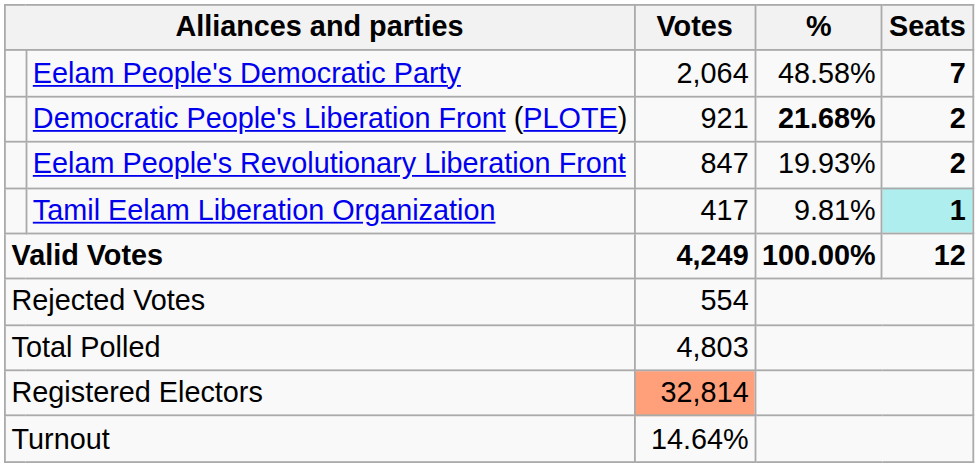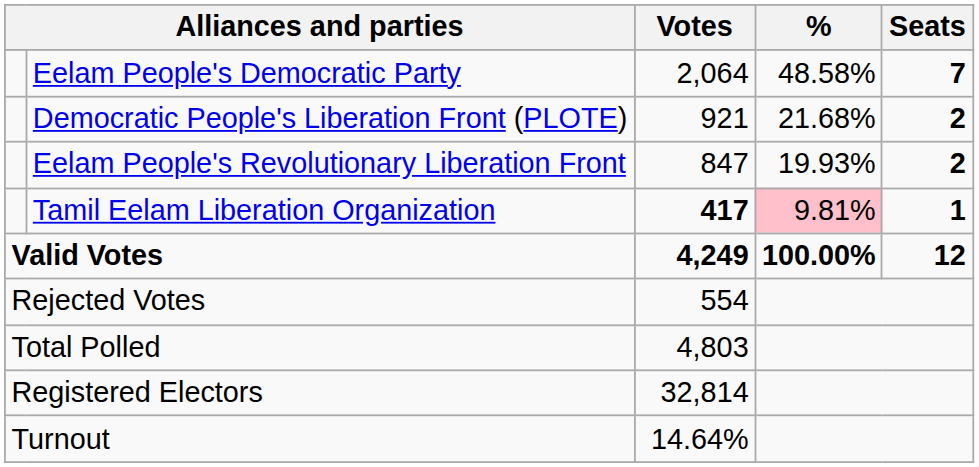Democratic People's Liberation Front (PLOTE) | %: bold -> normal
Tamil Eelam Liberation Organization | Votes: normal -> bold
Tamil Eelam Liberation Organization | %: no background -> pink background
Tamil Eelam Liberation Organization | Seats: paleturquoise background -> no background
Registered Electors | Votes: lightsalmon background -> no background
